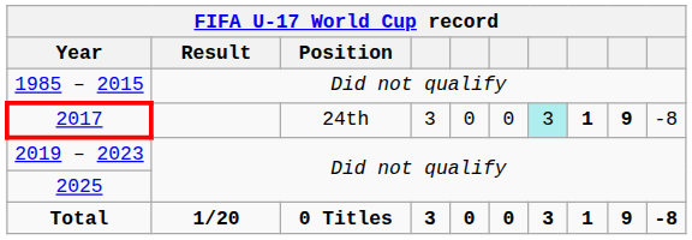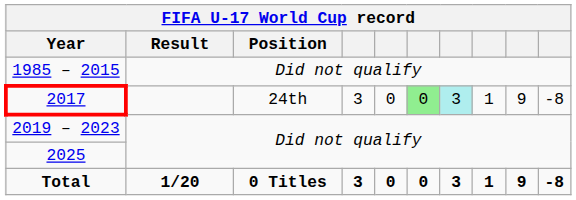2017 | column 6: no background -> lightgreen background
2017 | column 8: bold -> normal
2017 | column 9: bold -> normal
